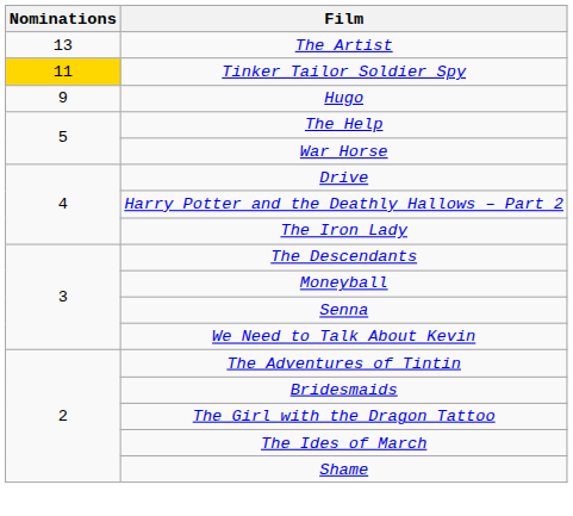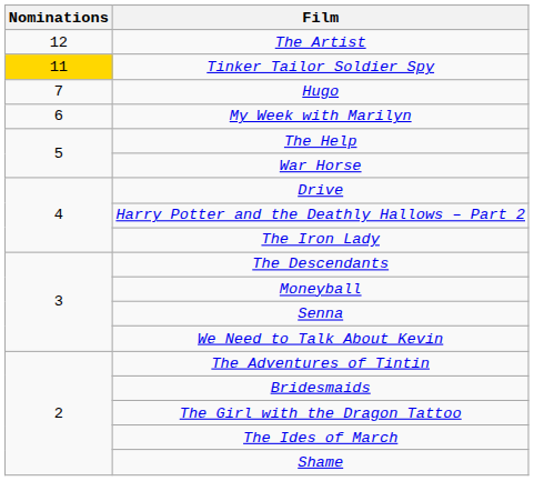The Artist | Nominations: 13 -> 12
Hugo | Nominations: 9 -> 7
+ row: 6 | My Week with Marilyn
